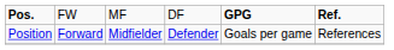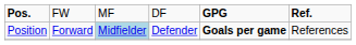Position | column 3: no background -> lightblue background
Position | column 5: normal -> bold
